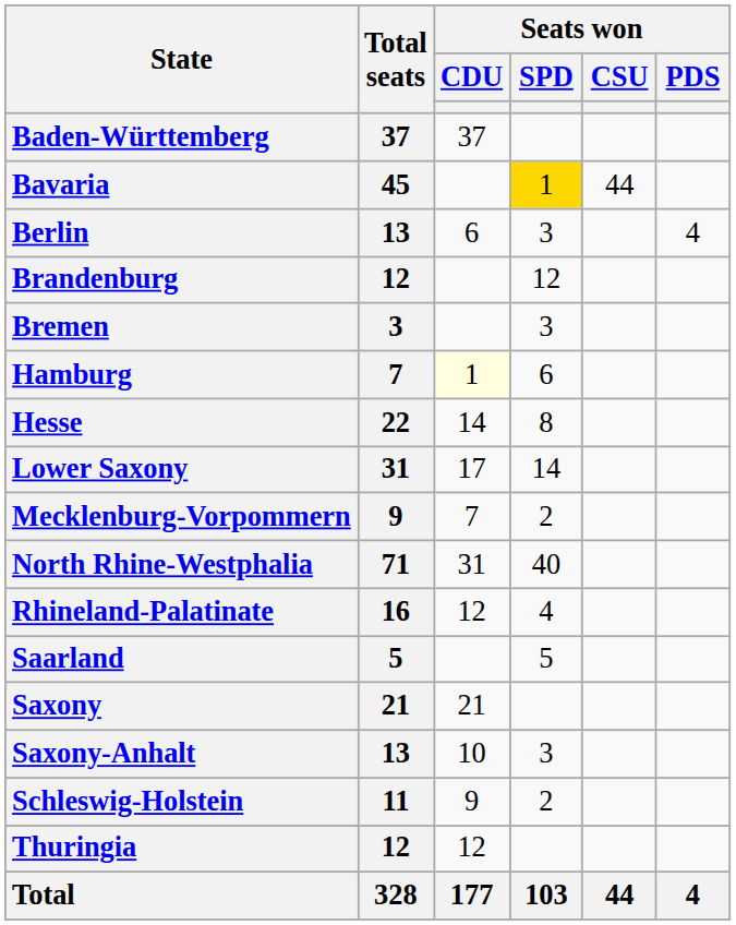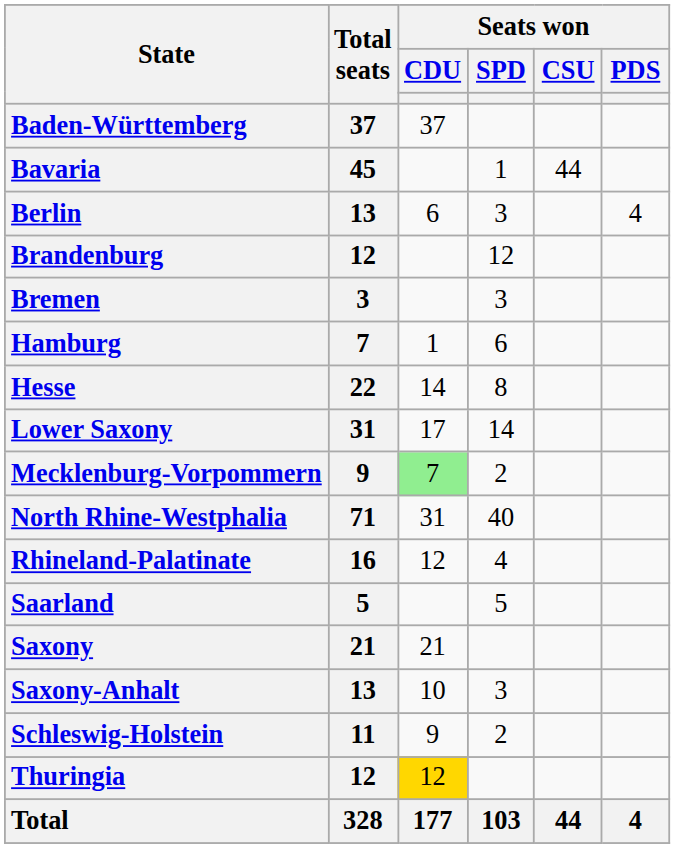Bavaria | Seats won / SPD: gold background -> no background
Hamburg | Seats won / CDU: lightyellow background -> no background
Mecklenburg-Vorpommern | Seats won / CDU: no background -> lightgreen background
Thuringia | Seats won / CDU: no background -> gold background
